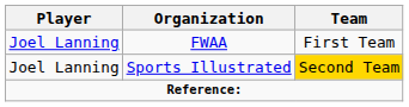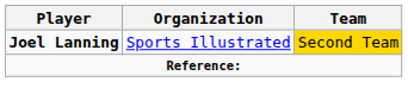- row: Joel Lanning | FWAA | First Team
Sports Illustrated | Player: normal -> bold
